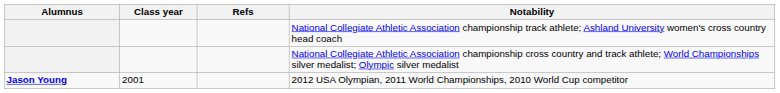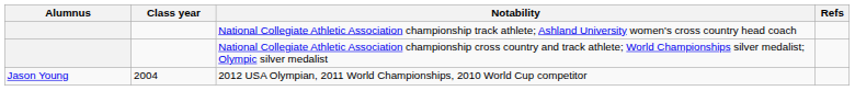columns swapped: Notability <-> Refs
row 4 | Alumnus: bold -> normal
row 4 | Class year: 2001 -> 2004
